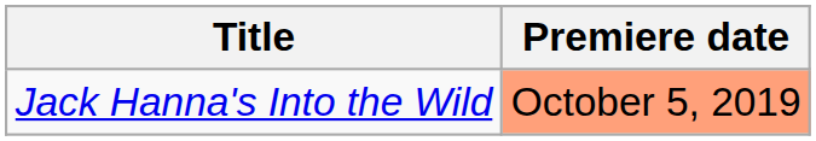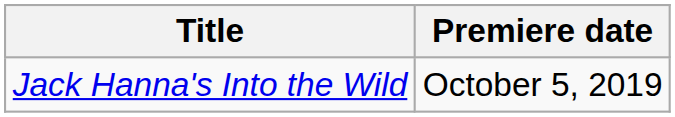Jack Hanna's Into the Wild | Premiere date: lightsalmon background -> no background
